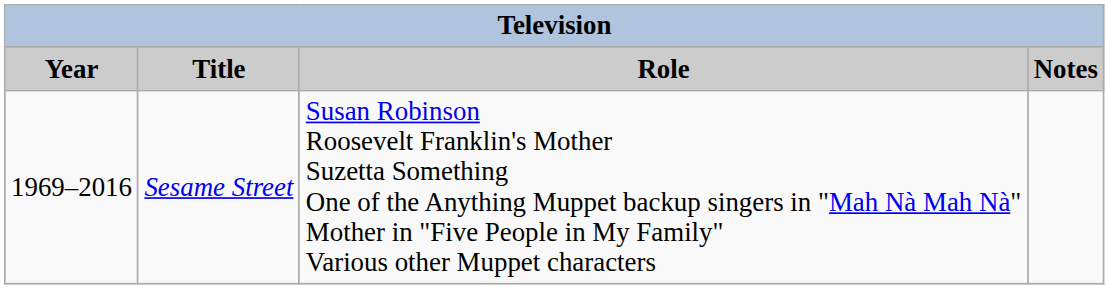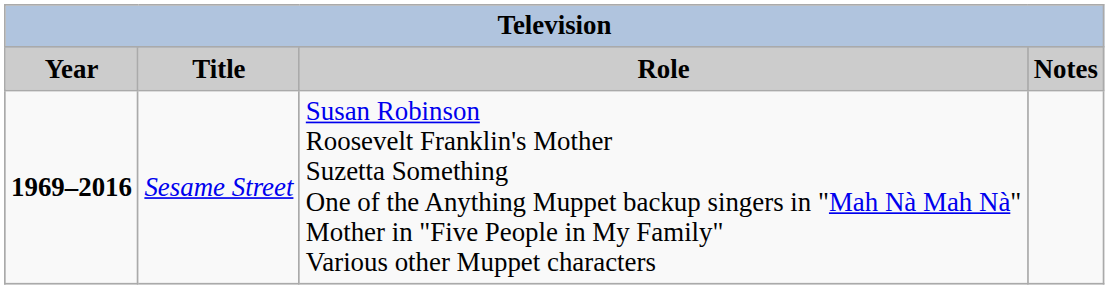Sesame Street | Year: normal -> bold
